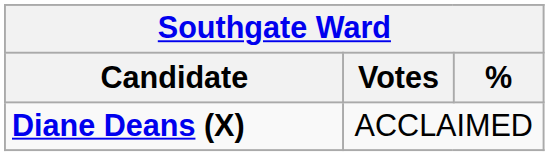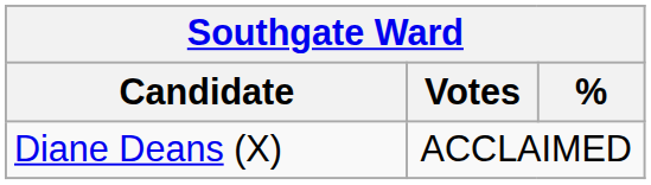Diane Deans (X) | Candidate: bold -> normal
